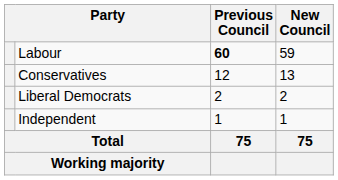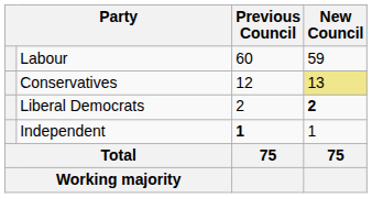Labour | Previous Council: bold -> normal
Conservatives | New Council: no background -> khaki background
Liberal Democrats | New Council: normal -> bold
Independent | Previous Council: normal -> bold
